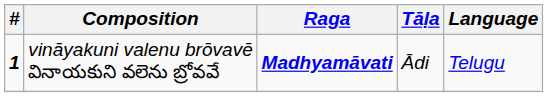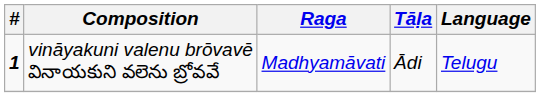vināyakuni valenu brōvavē వినాయకుని వలెను బ్రోవవే | Raga: bold -> normal
